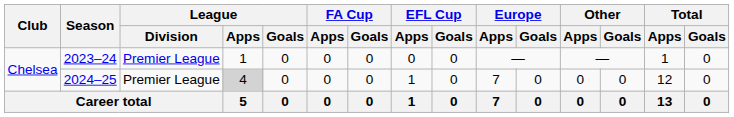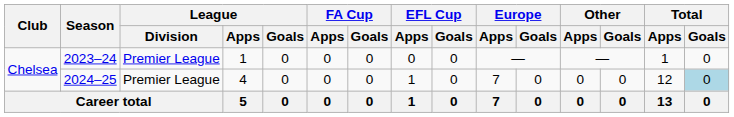2024–25 | League / Apps: lightgrey background -> no background
2024–25 | Total / Goals: no background -> lightblue background
